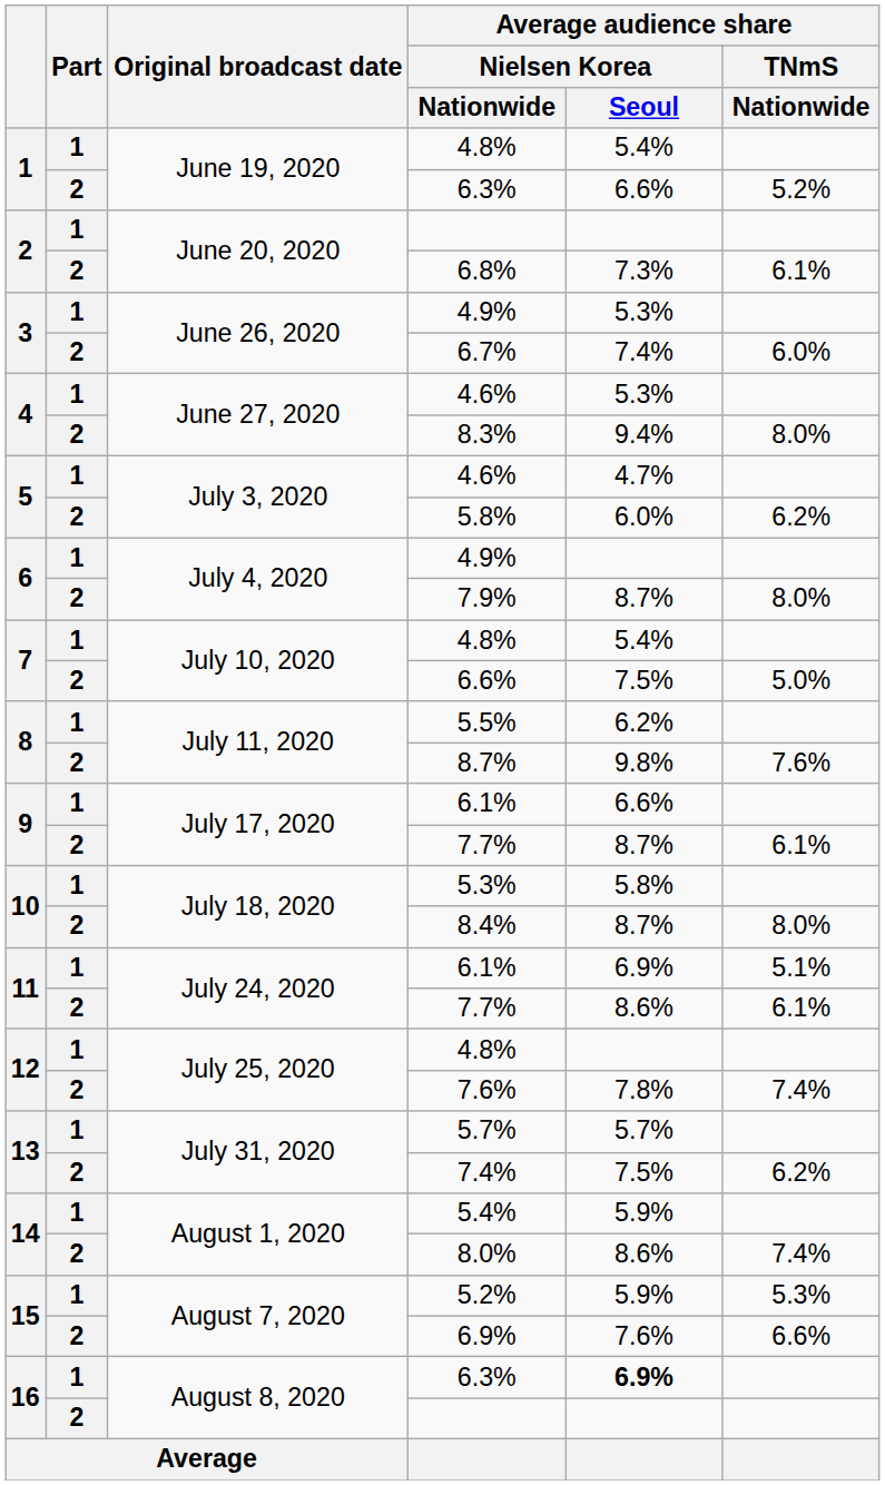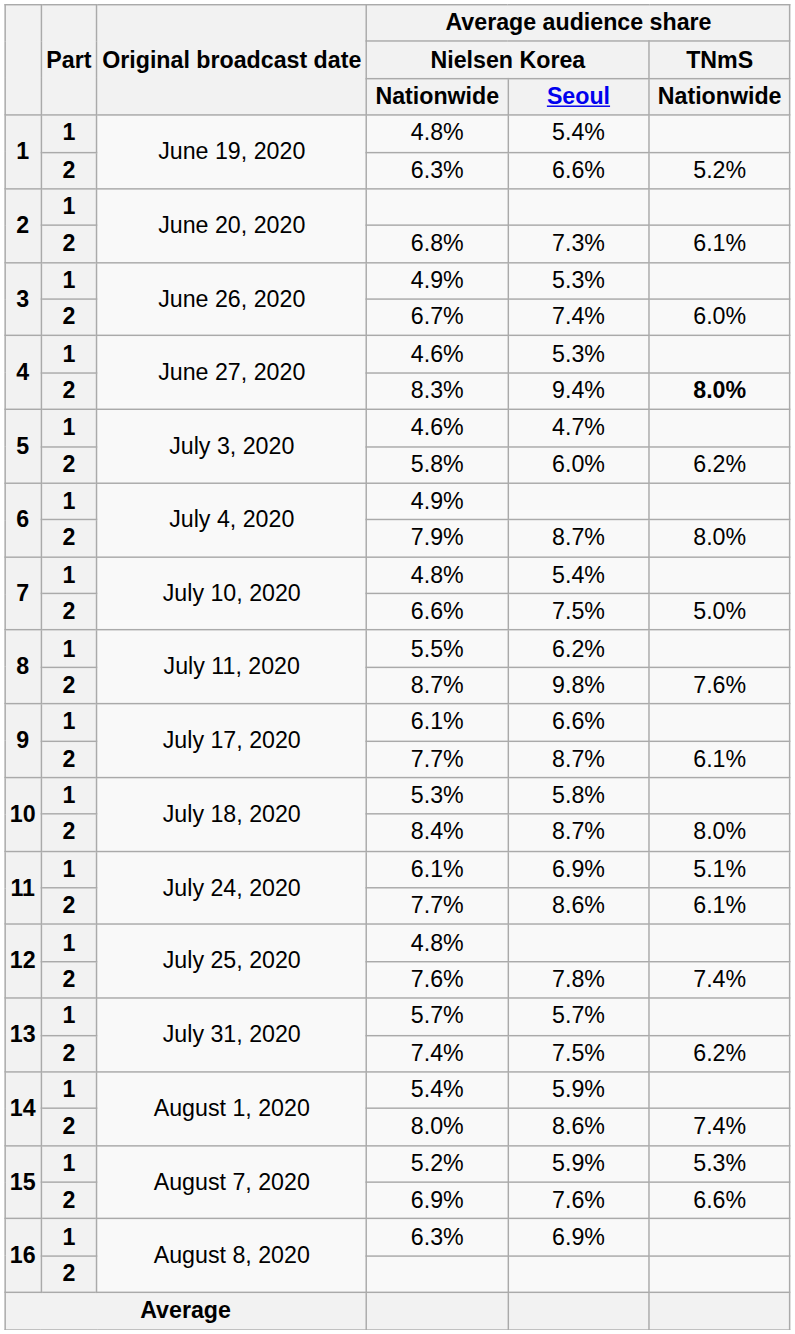8.3% | Average audience share / TNmS / Nationwide: normal -> bold
16 / 6.3% | Average audience share / Nielsen Korea / Seoul: bold -> normal
